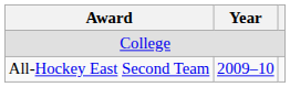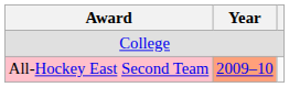All-Hockey East Second Team | Award: no background -> pink background
All-Hockey East Second Team | Year: no background -> lightsalmon background
